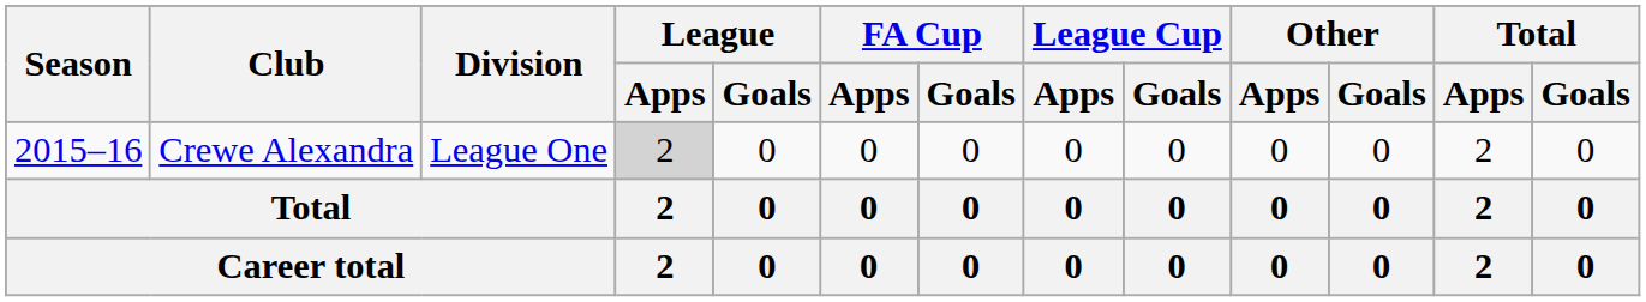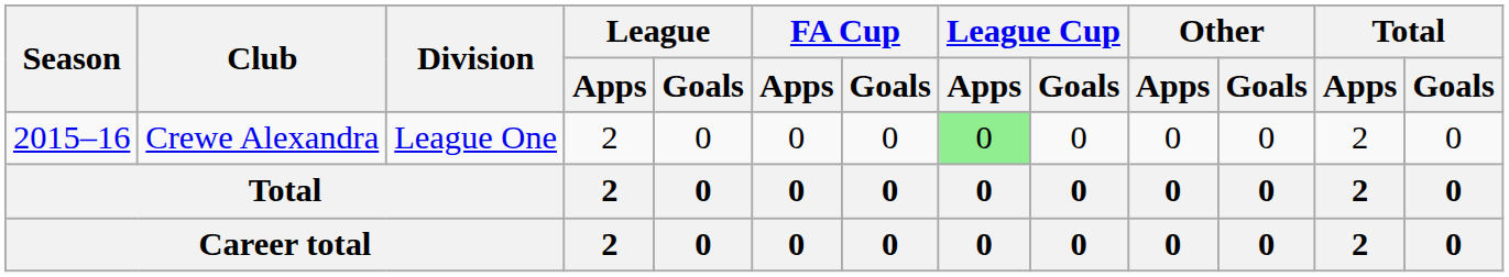Crewe Alexandra | League / Apps: lightgrey background -> no background
Crewe Alexandra | League Cup / Apps: no background -> lightgreen background
